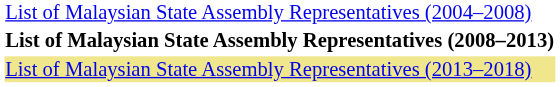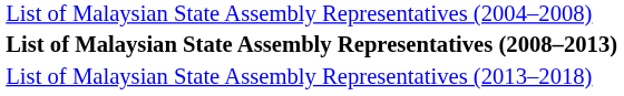row 3 | column 1: khaki background -> no background
